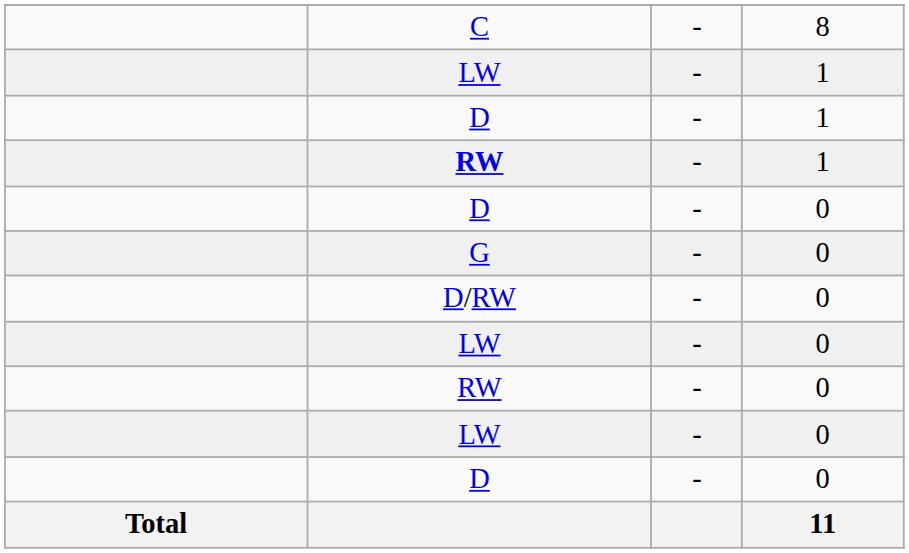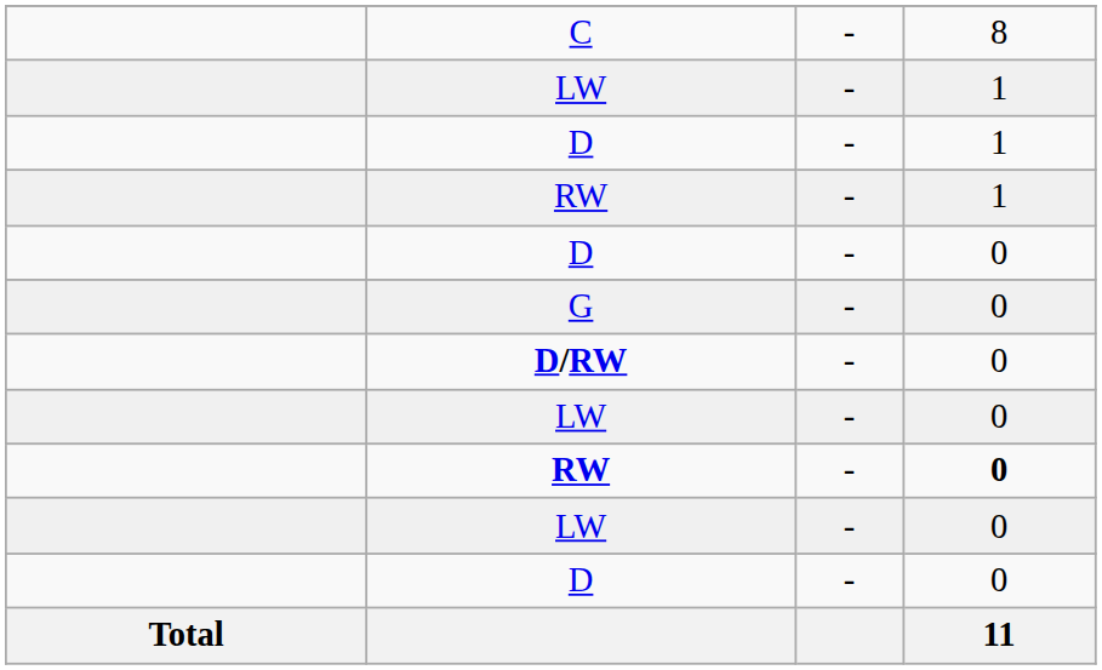RW / 1 | column 2: bold -> normal
D/RW | column 2: normal -> bold
RW / 0 | column 2: normal -> bold
RW / 0 | column 4: normal -> bold
